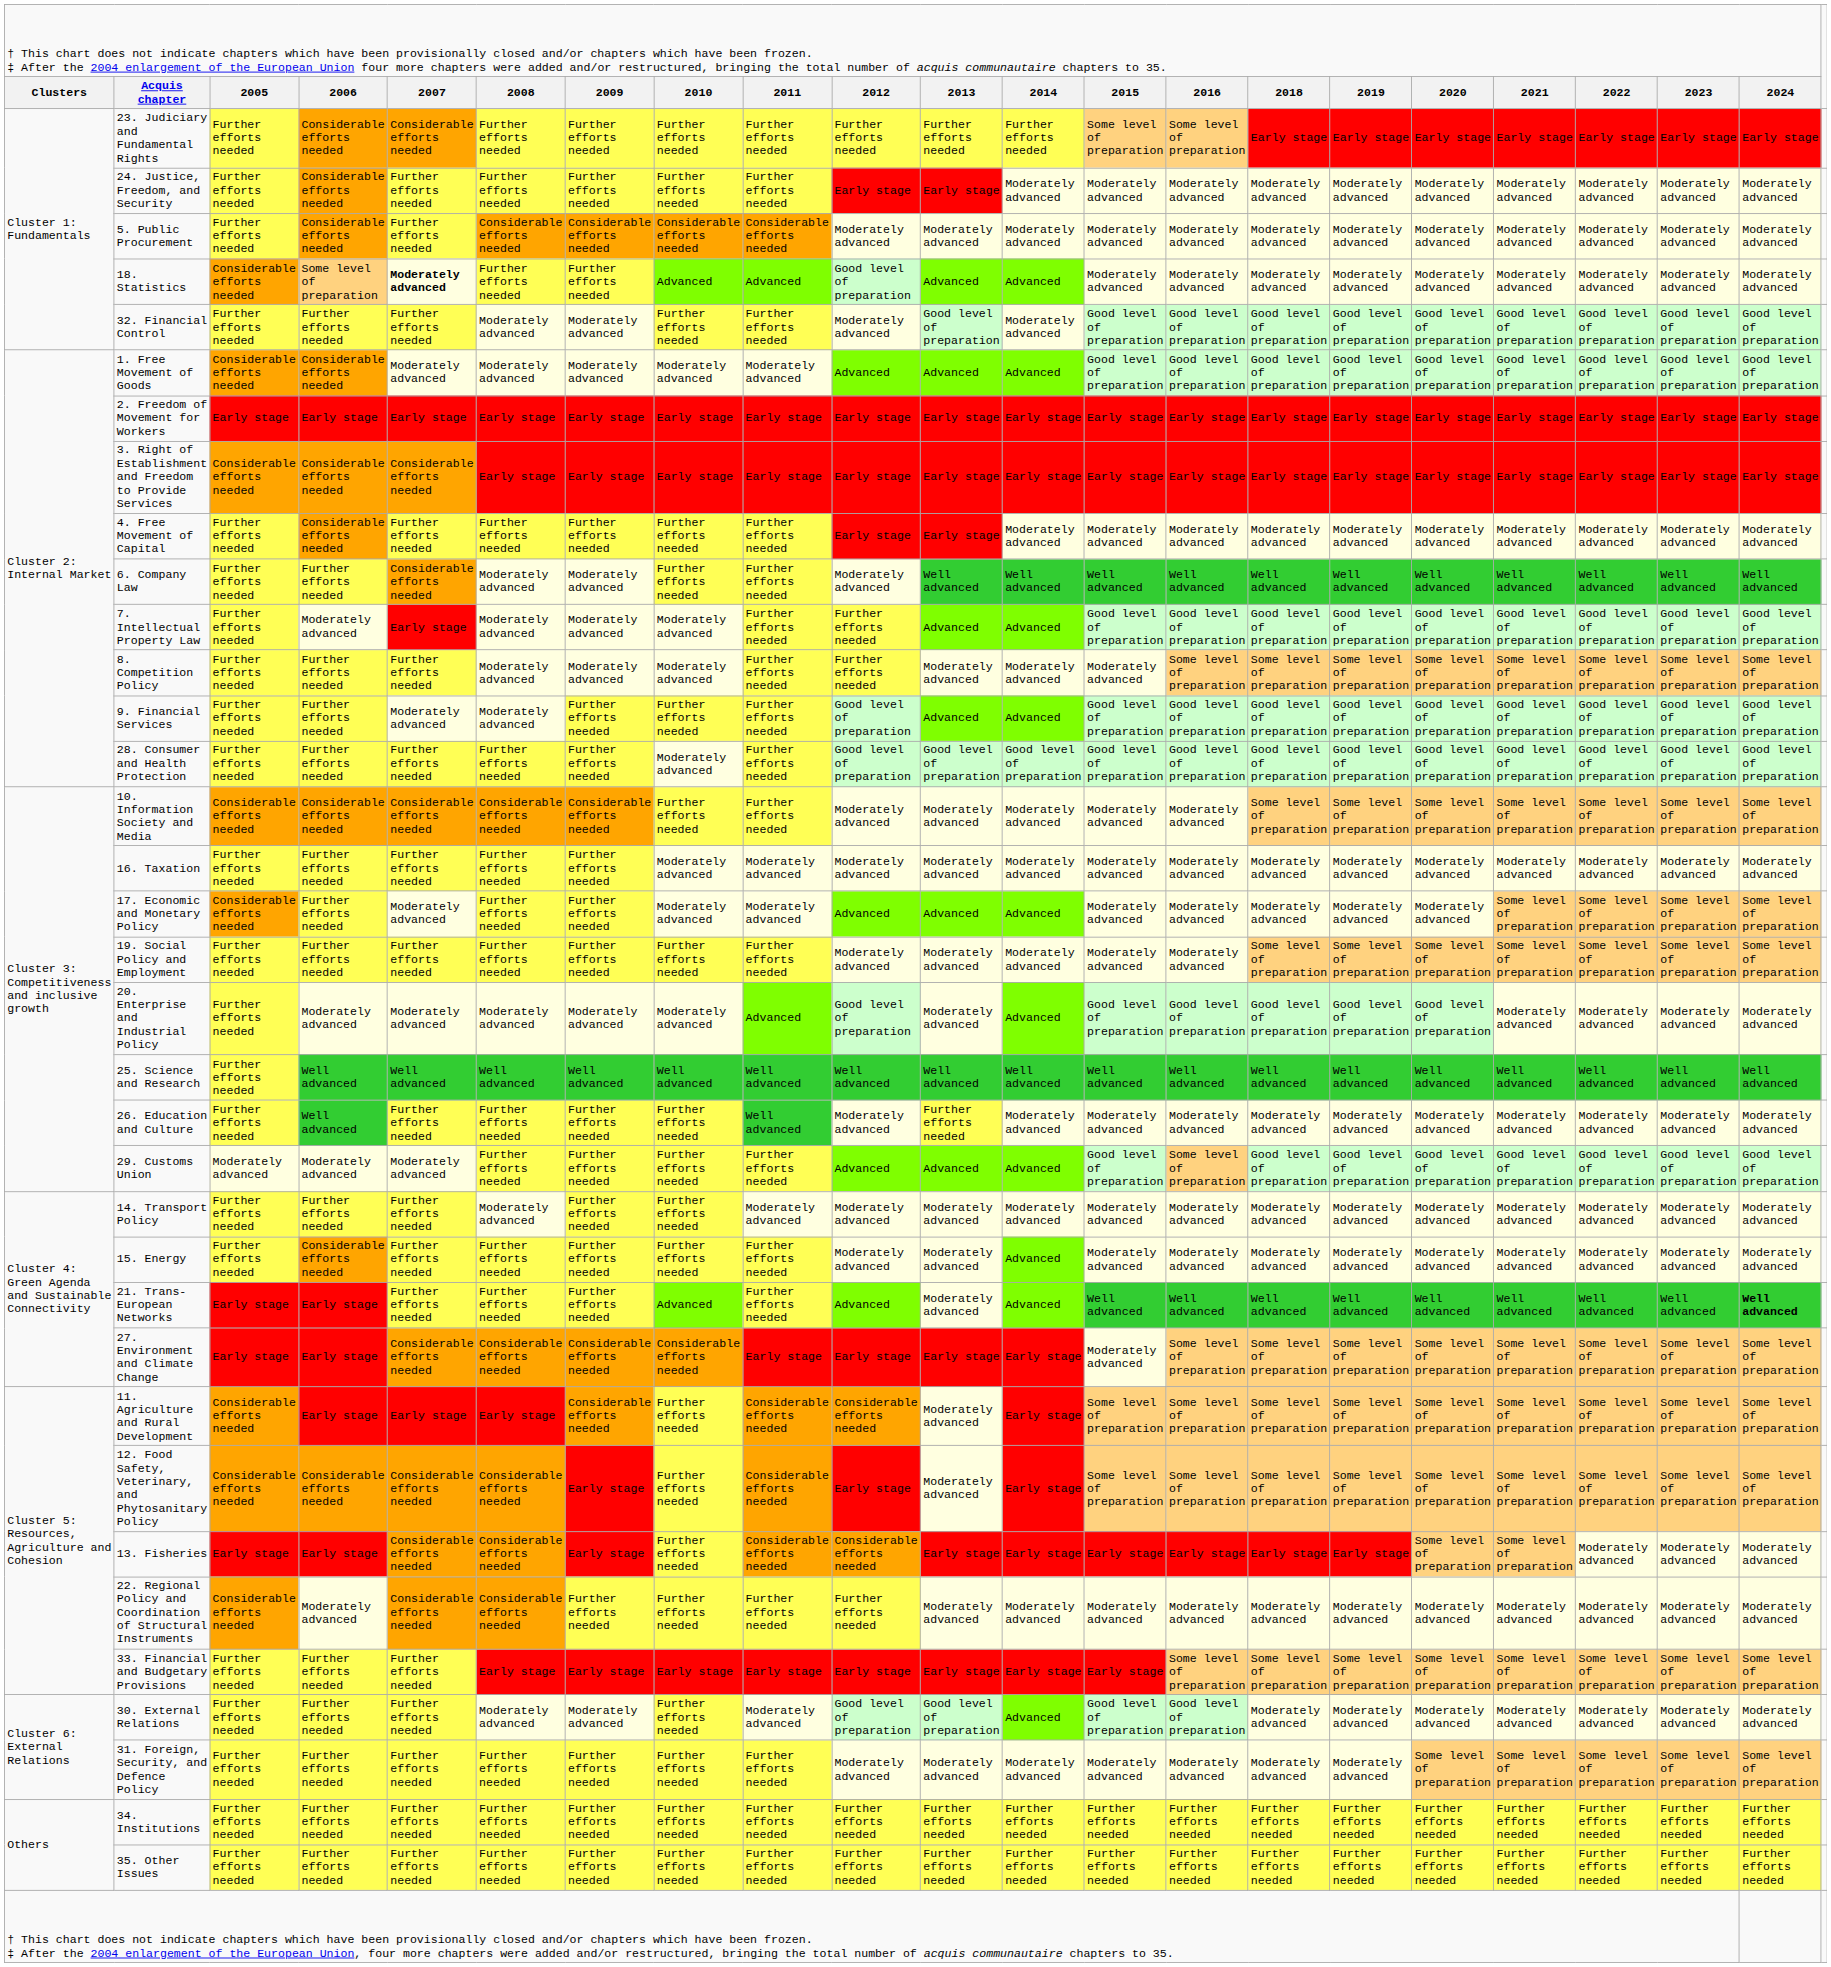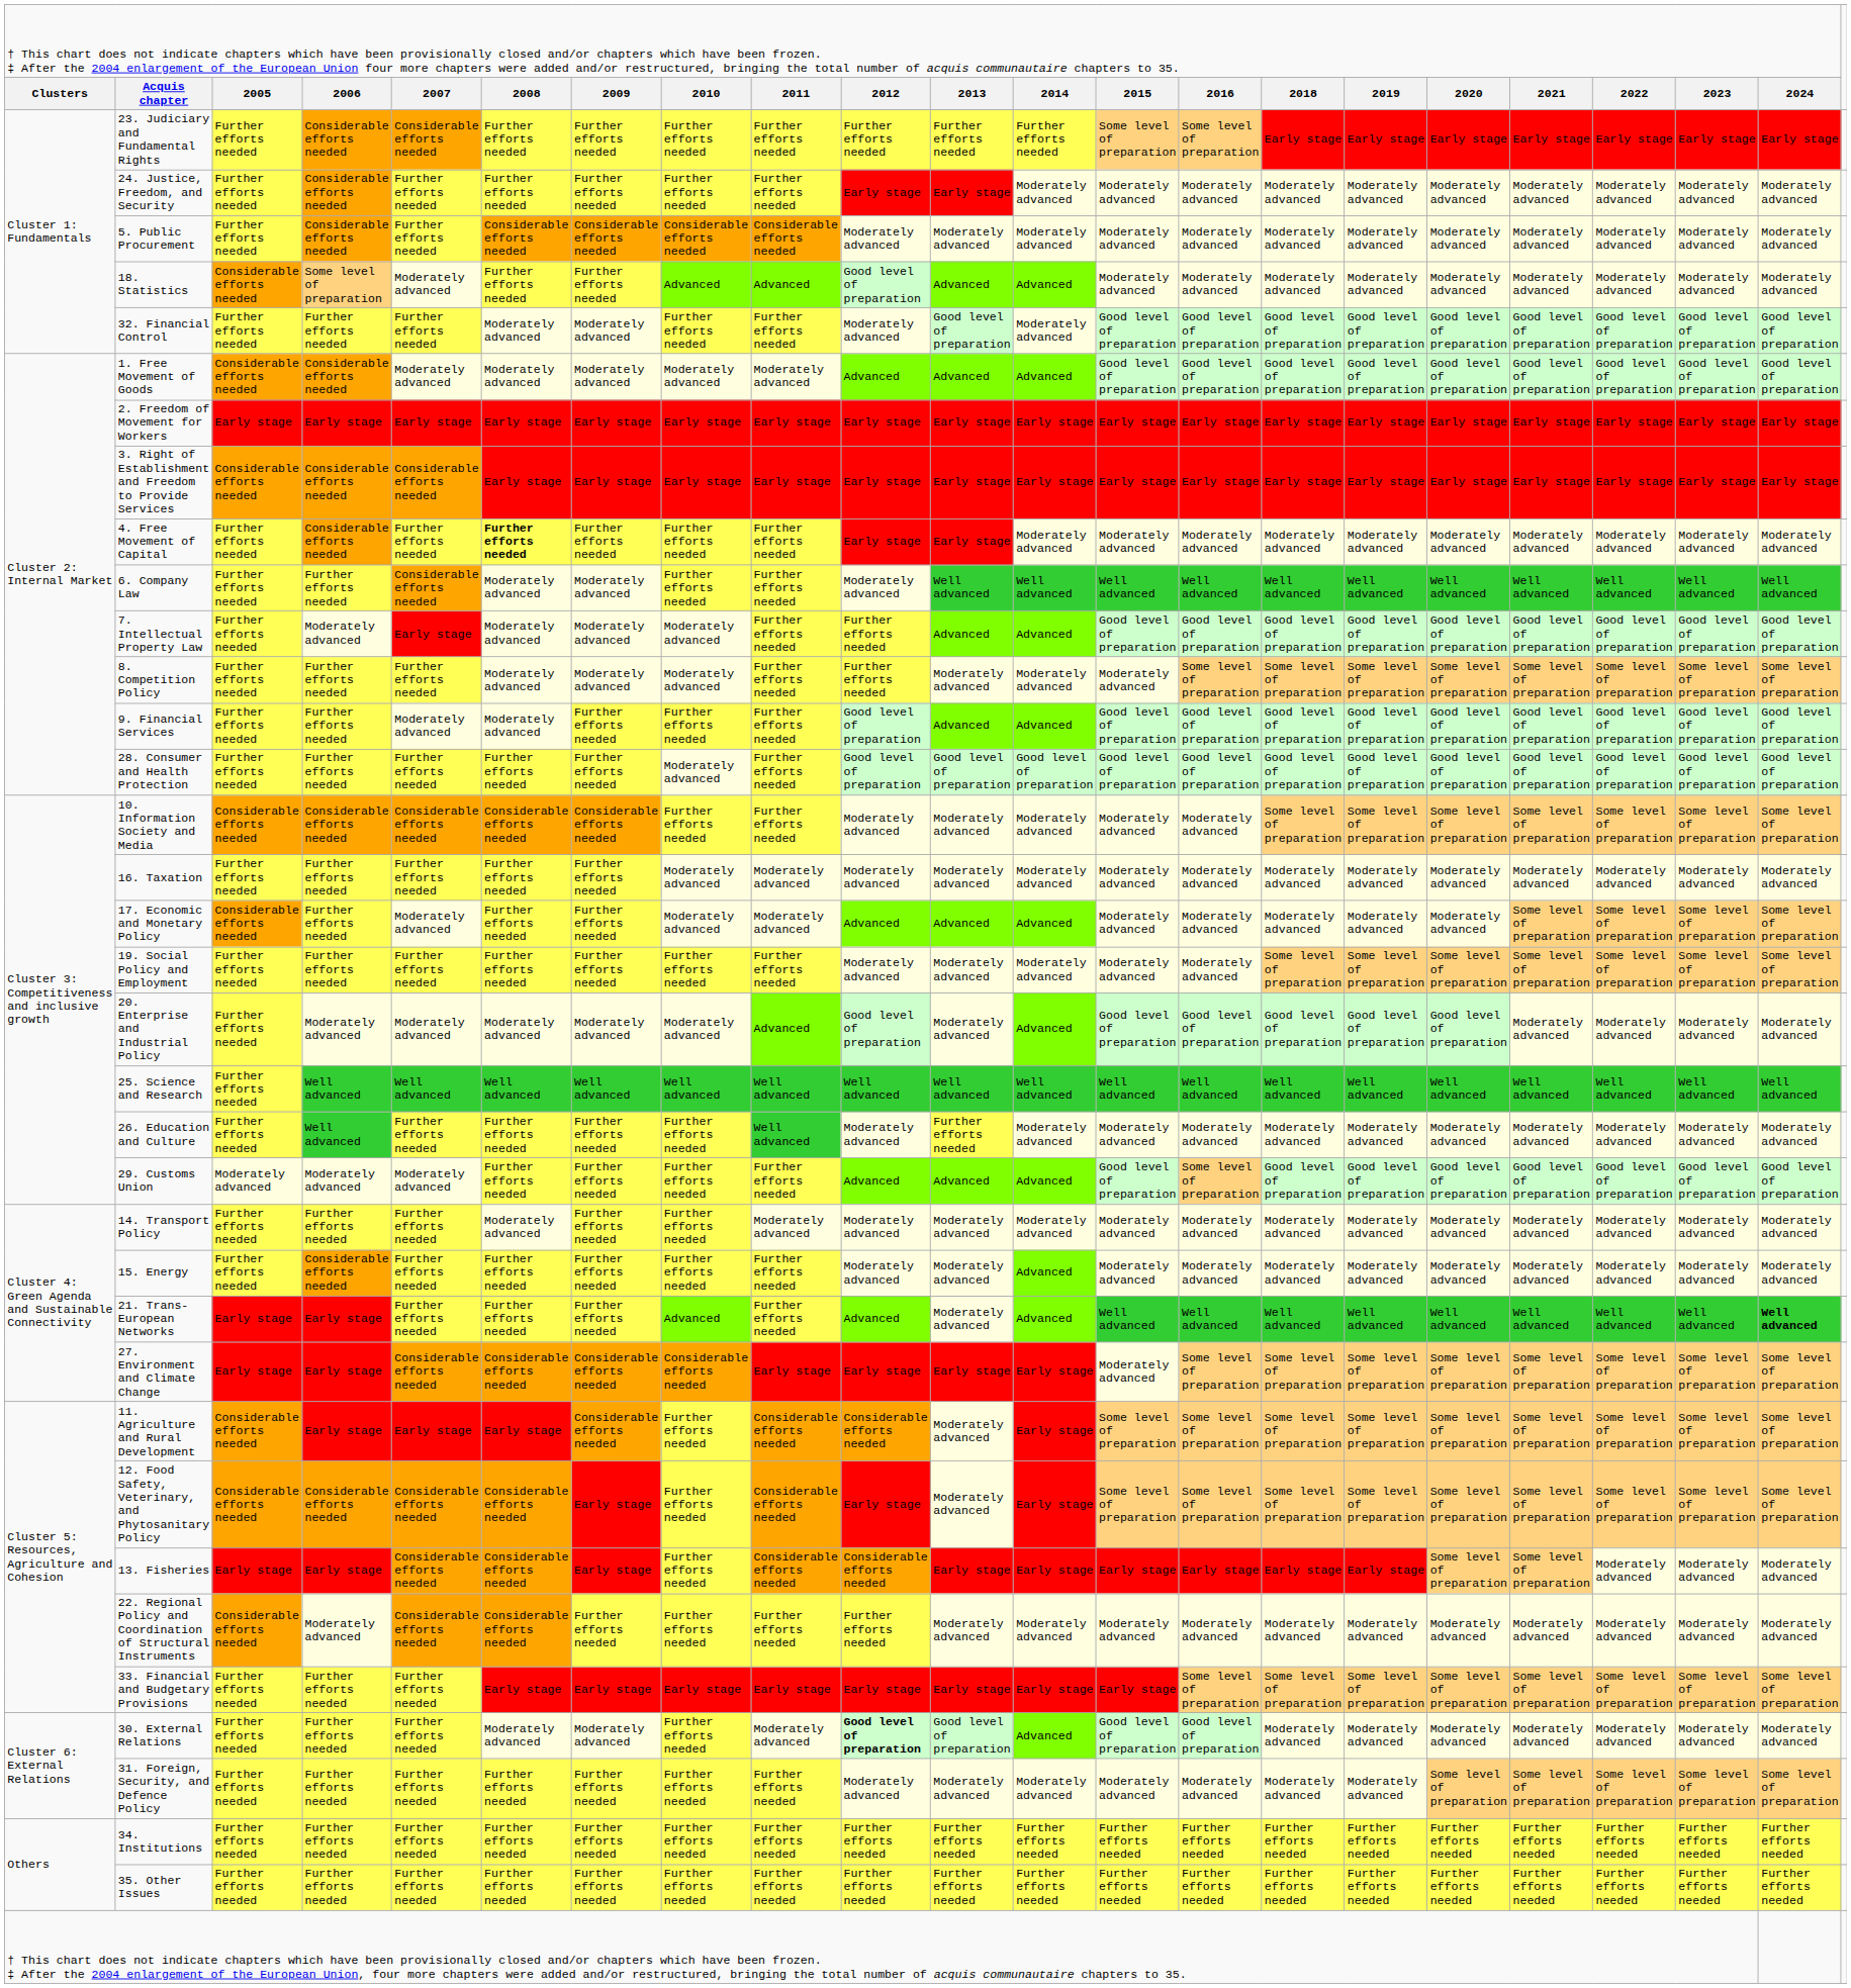18. Statistics | column 5: bold -> normal
4. Free Movement of Capital | column 6: normal -> bold
30. External Relations | column 10: normal -> bold
